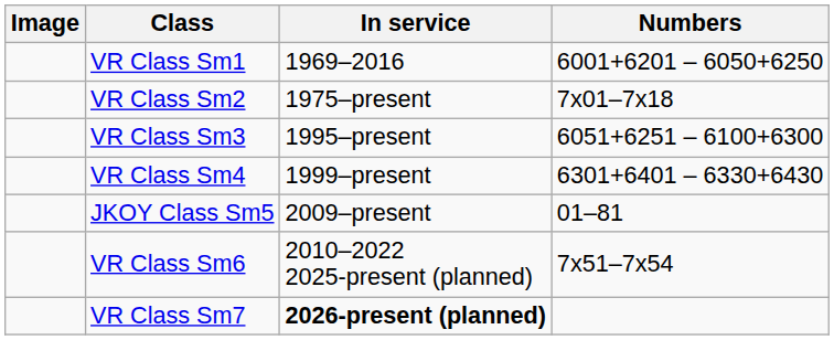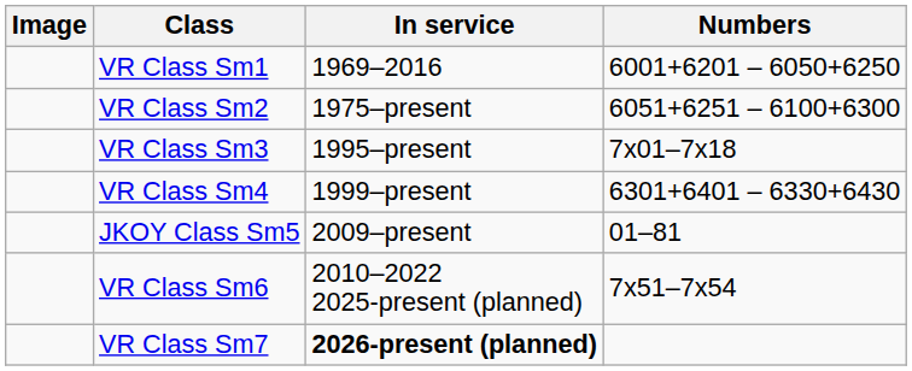VR Class Sm2 | Numbers: 7x01–7x18 -> 6051+6251 – 6100+6300
VR Class Sm3 | Numbers: 6051+6251 – 6100+6300 -> 7x01–7x18
